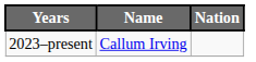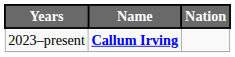2023–present | Name: normal -> bold
